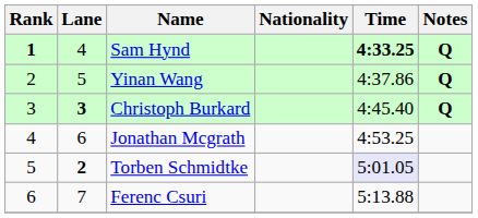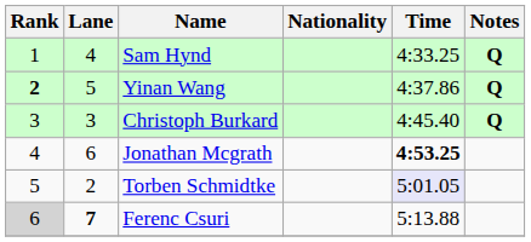Sam Hynd | Rank: bold -> normal
Sam Hynd | Time: bold -> normal
Yinan Wang | Rank: normal -> bold
Christoph Burkard | Lane: bold -> normal
Jonathan Mcgrath | Time: normal -> bold
Torben Schmidtke | Lane: bold -> normal
Ferenc Csuri | Rank: no background -> lightgrey background
Ferenc Csuri | Lane: normal -> bold
